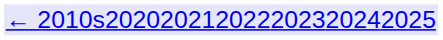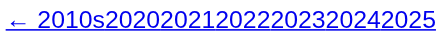row 1 | column 1: lavender background -> no background
